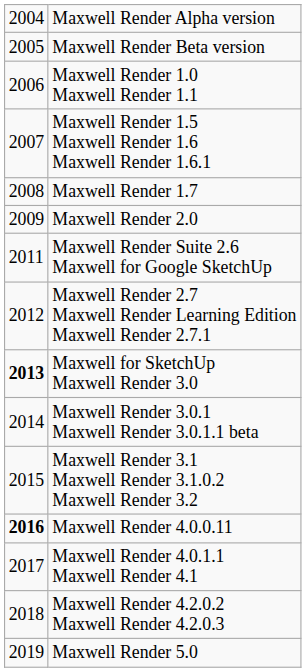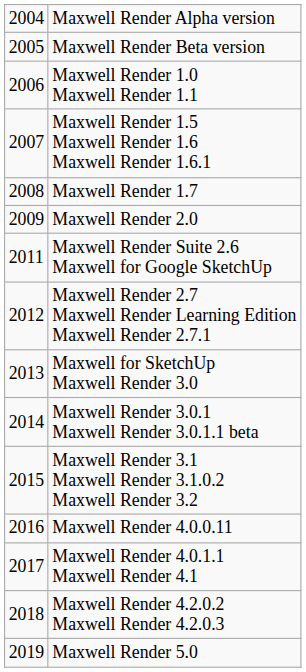Maxwell for SketchUp Maxwell Render 3.0 | column 1: bold -> normal
Maxwell Render 4.0.0.11 | column 1: bold -> normal
